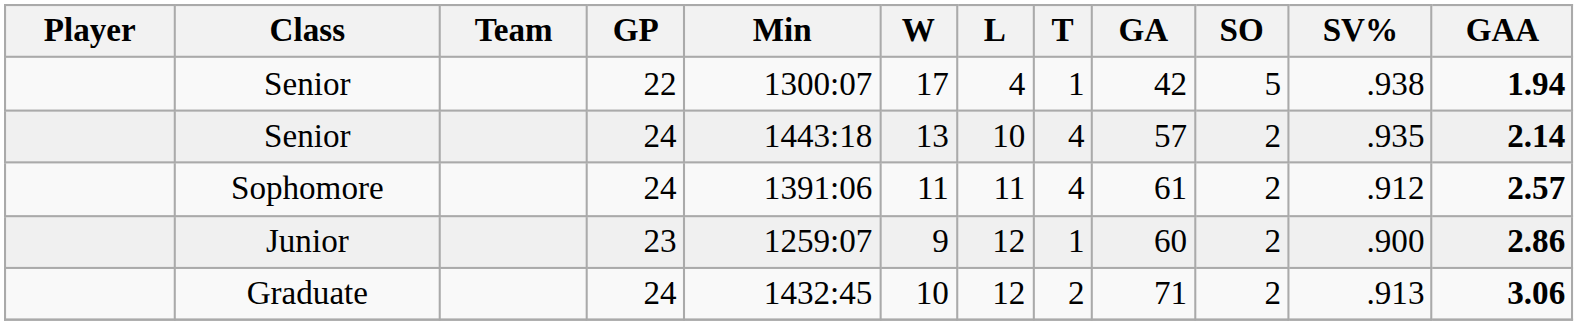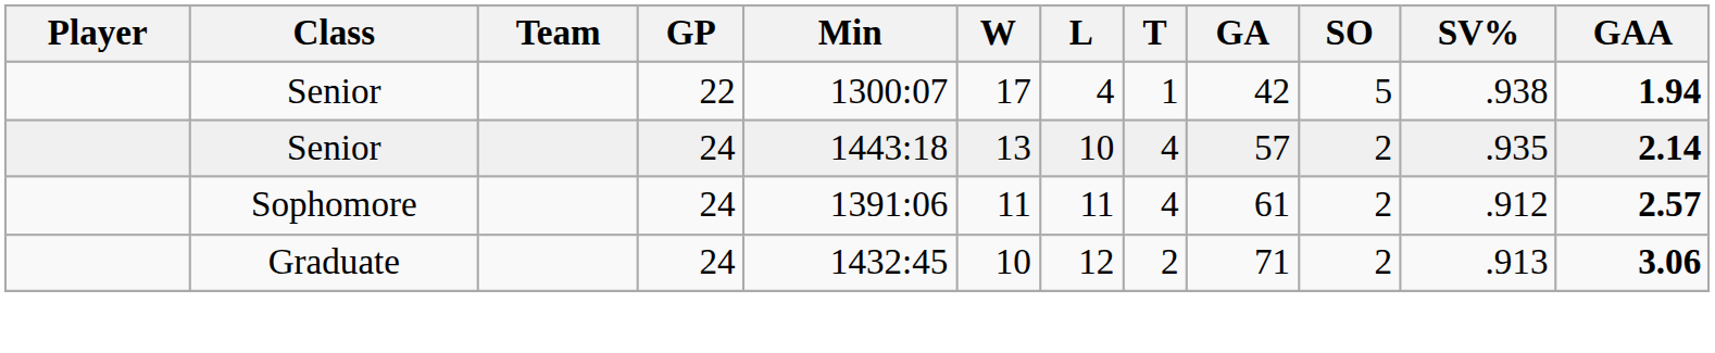- row: Junior | 23 | 1259:07 | 9 | 12 | 1 | 60 | 2 | .900 | 2.86
